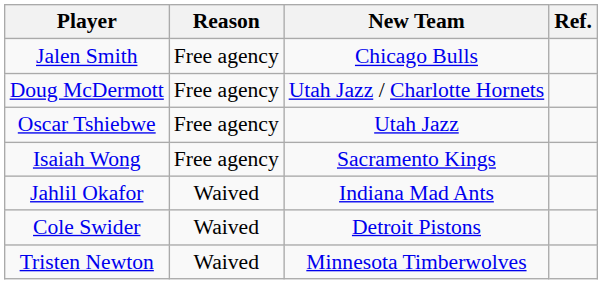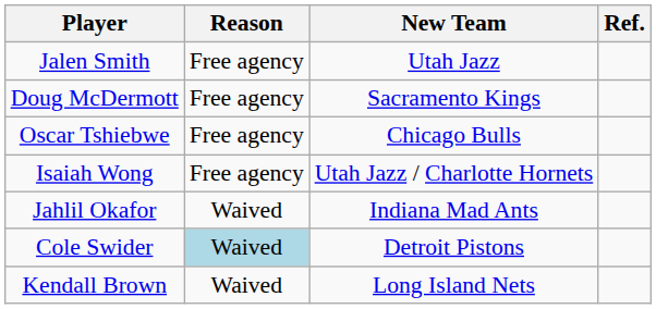Jalen Smith | New Team: Chicago Bulls -> Utah Jazz
Doug McDermott | New Team: Utah Jazz / Charlotte Hornets -> Sacramento Kings
Oscar Tshiebwe | New Team: Utah Jazz -> Chicago Bulls
Isaiah Wong | New Team: Sacramento Kings -> Utah Jazz / Charlotte Hornets
Cole Swider | Reason: no background -> lightblue background
+ row: Kendall Brown | Waived | Long Island Nets
- row: Tristen Newton | Waived | Minnesota Timberwolves
